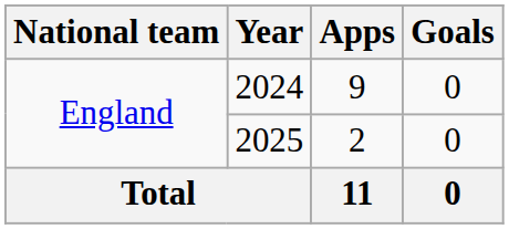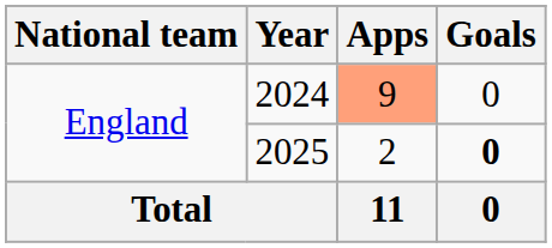2024 | Apps: no background -> lightsalmon background
2025 | Goals: normal -> bold
